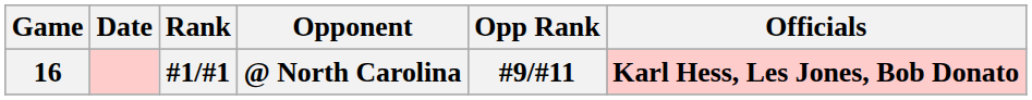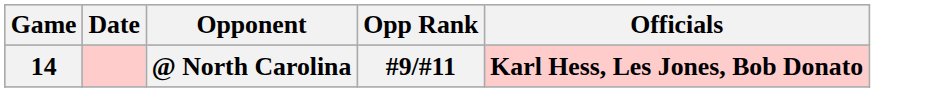- column: Rank | #1/#1
@ North Carolina | Game: 16 -> 14
